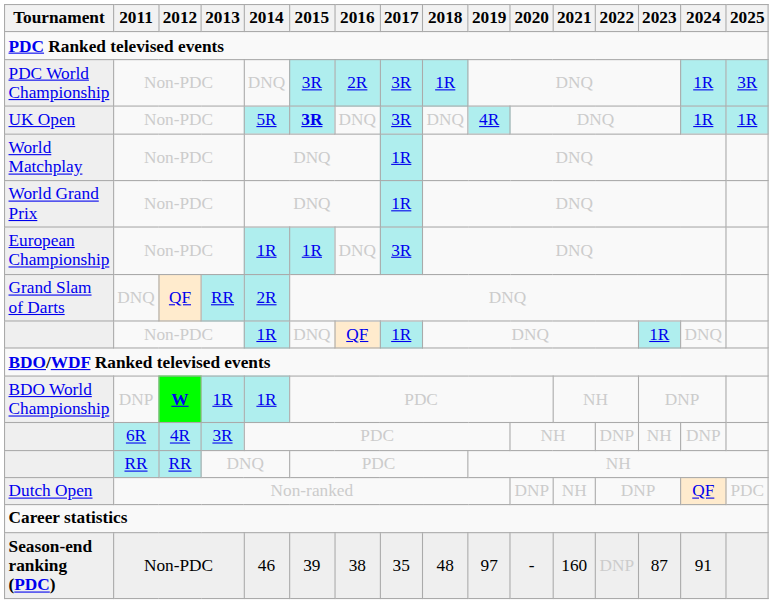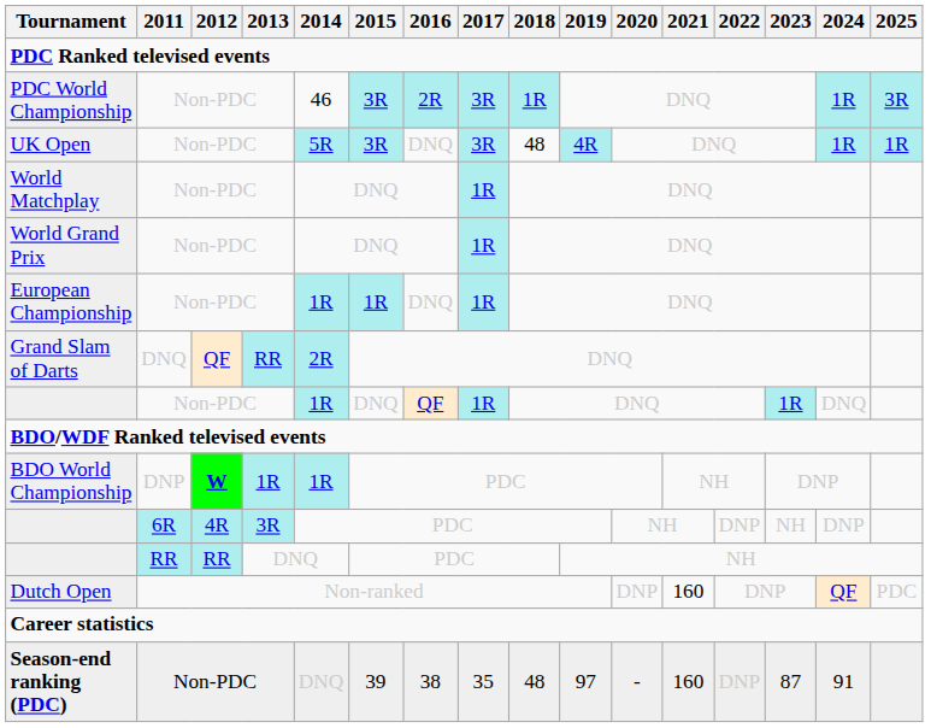PDC World Championship | 2014: DNQ -> 46
UK Open | 2015: bold -> normal
UK Open | 2018: DNQ -> 48
European Championship | 2017: 3R -> 1R
Dutch Open | 2021: NH -> 160
Season-end ranking (PDC) | 2014: 46 -> DNQ
